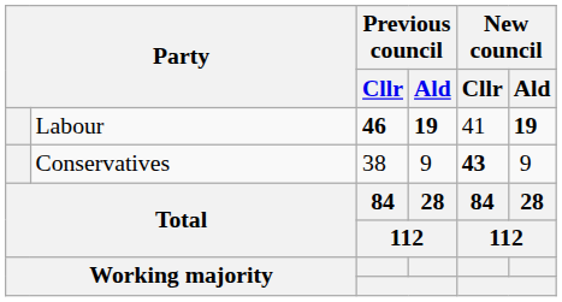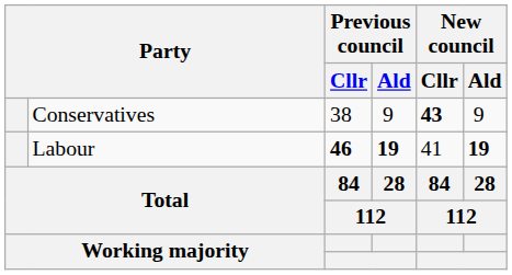rows swapped: Labour <-> Conservatives
